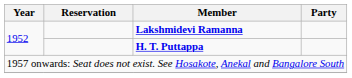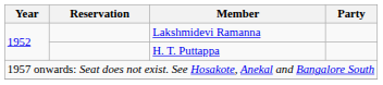Lakshmidevi Ramanna | Member: bold -> normal
H. T. Puttappa | Member: bold -> normal
